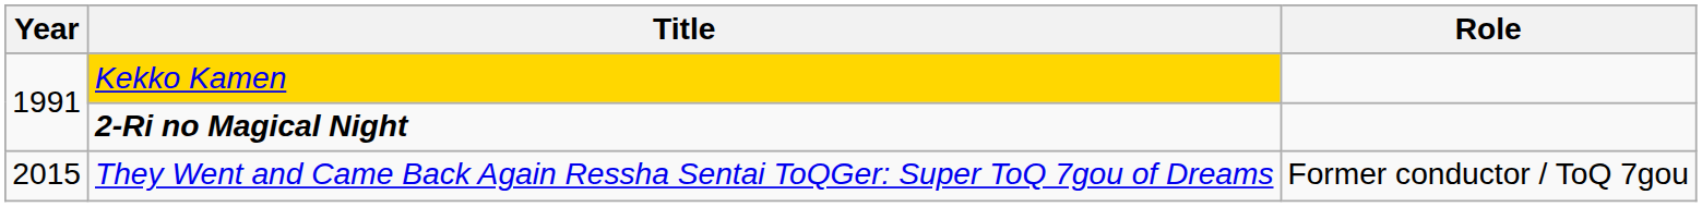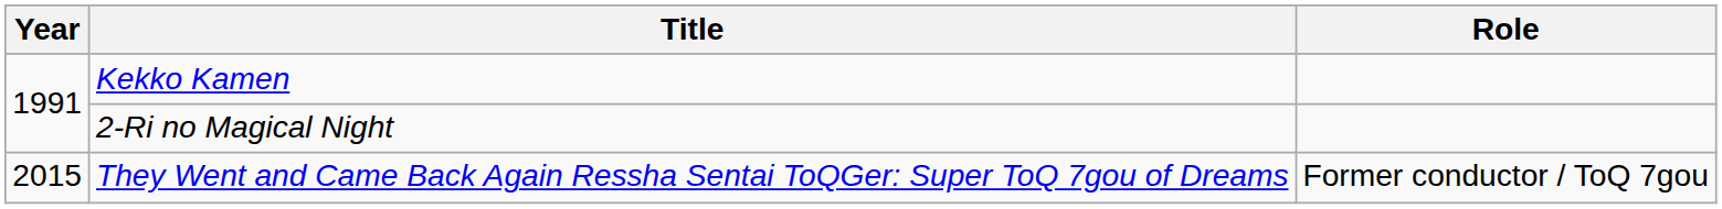Kekko Kamen | Title: gold background -> no background
2-Ri no Magical Night | Title: bold -> normal
